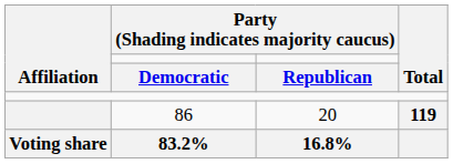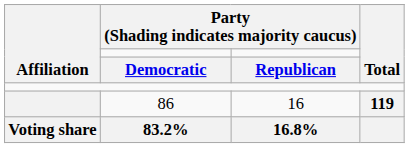119 | column 3: 20 -> 16
